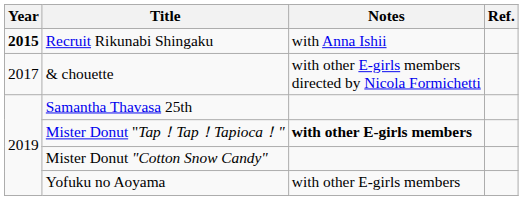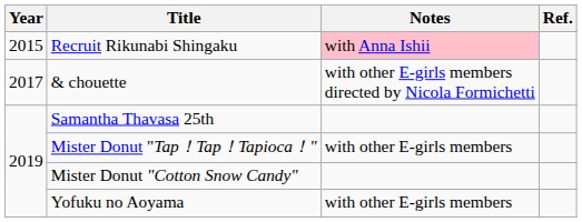Recruit Rikunabi Shingaku | Year: bold -> normal
Recruit Rikunabi Shingaku | Notes: no background -> pink background
Mister Donut "Tap！Tap！Tapioca！" | Notes: bold -> normal
